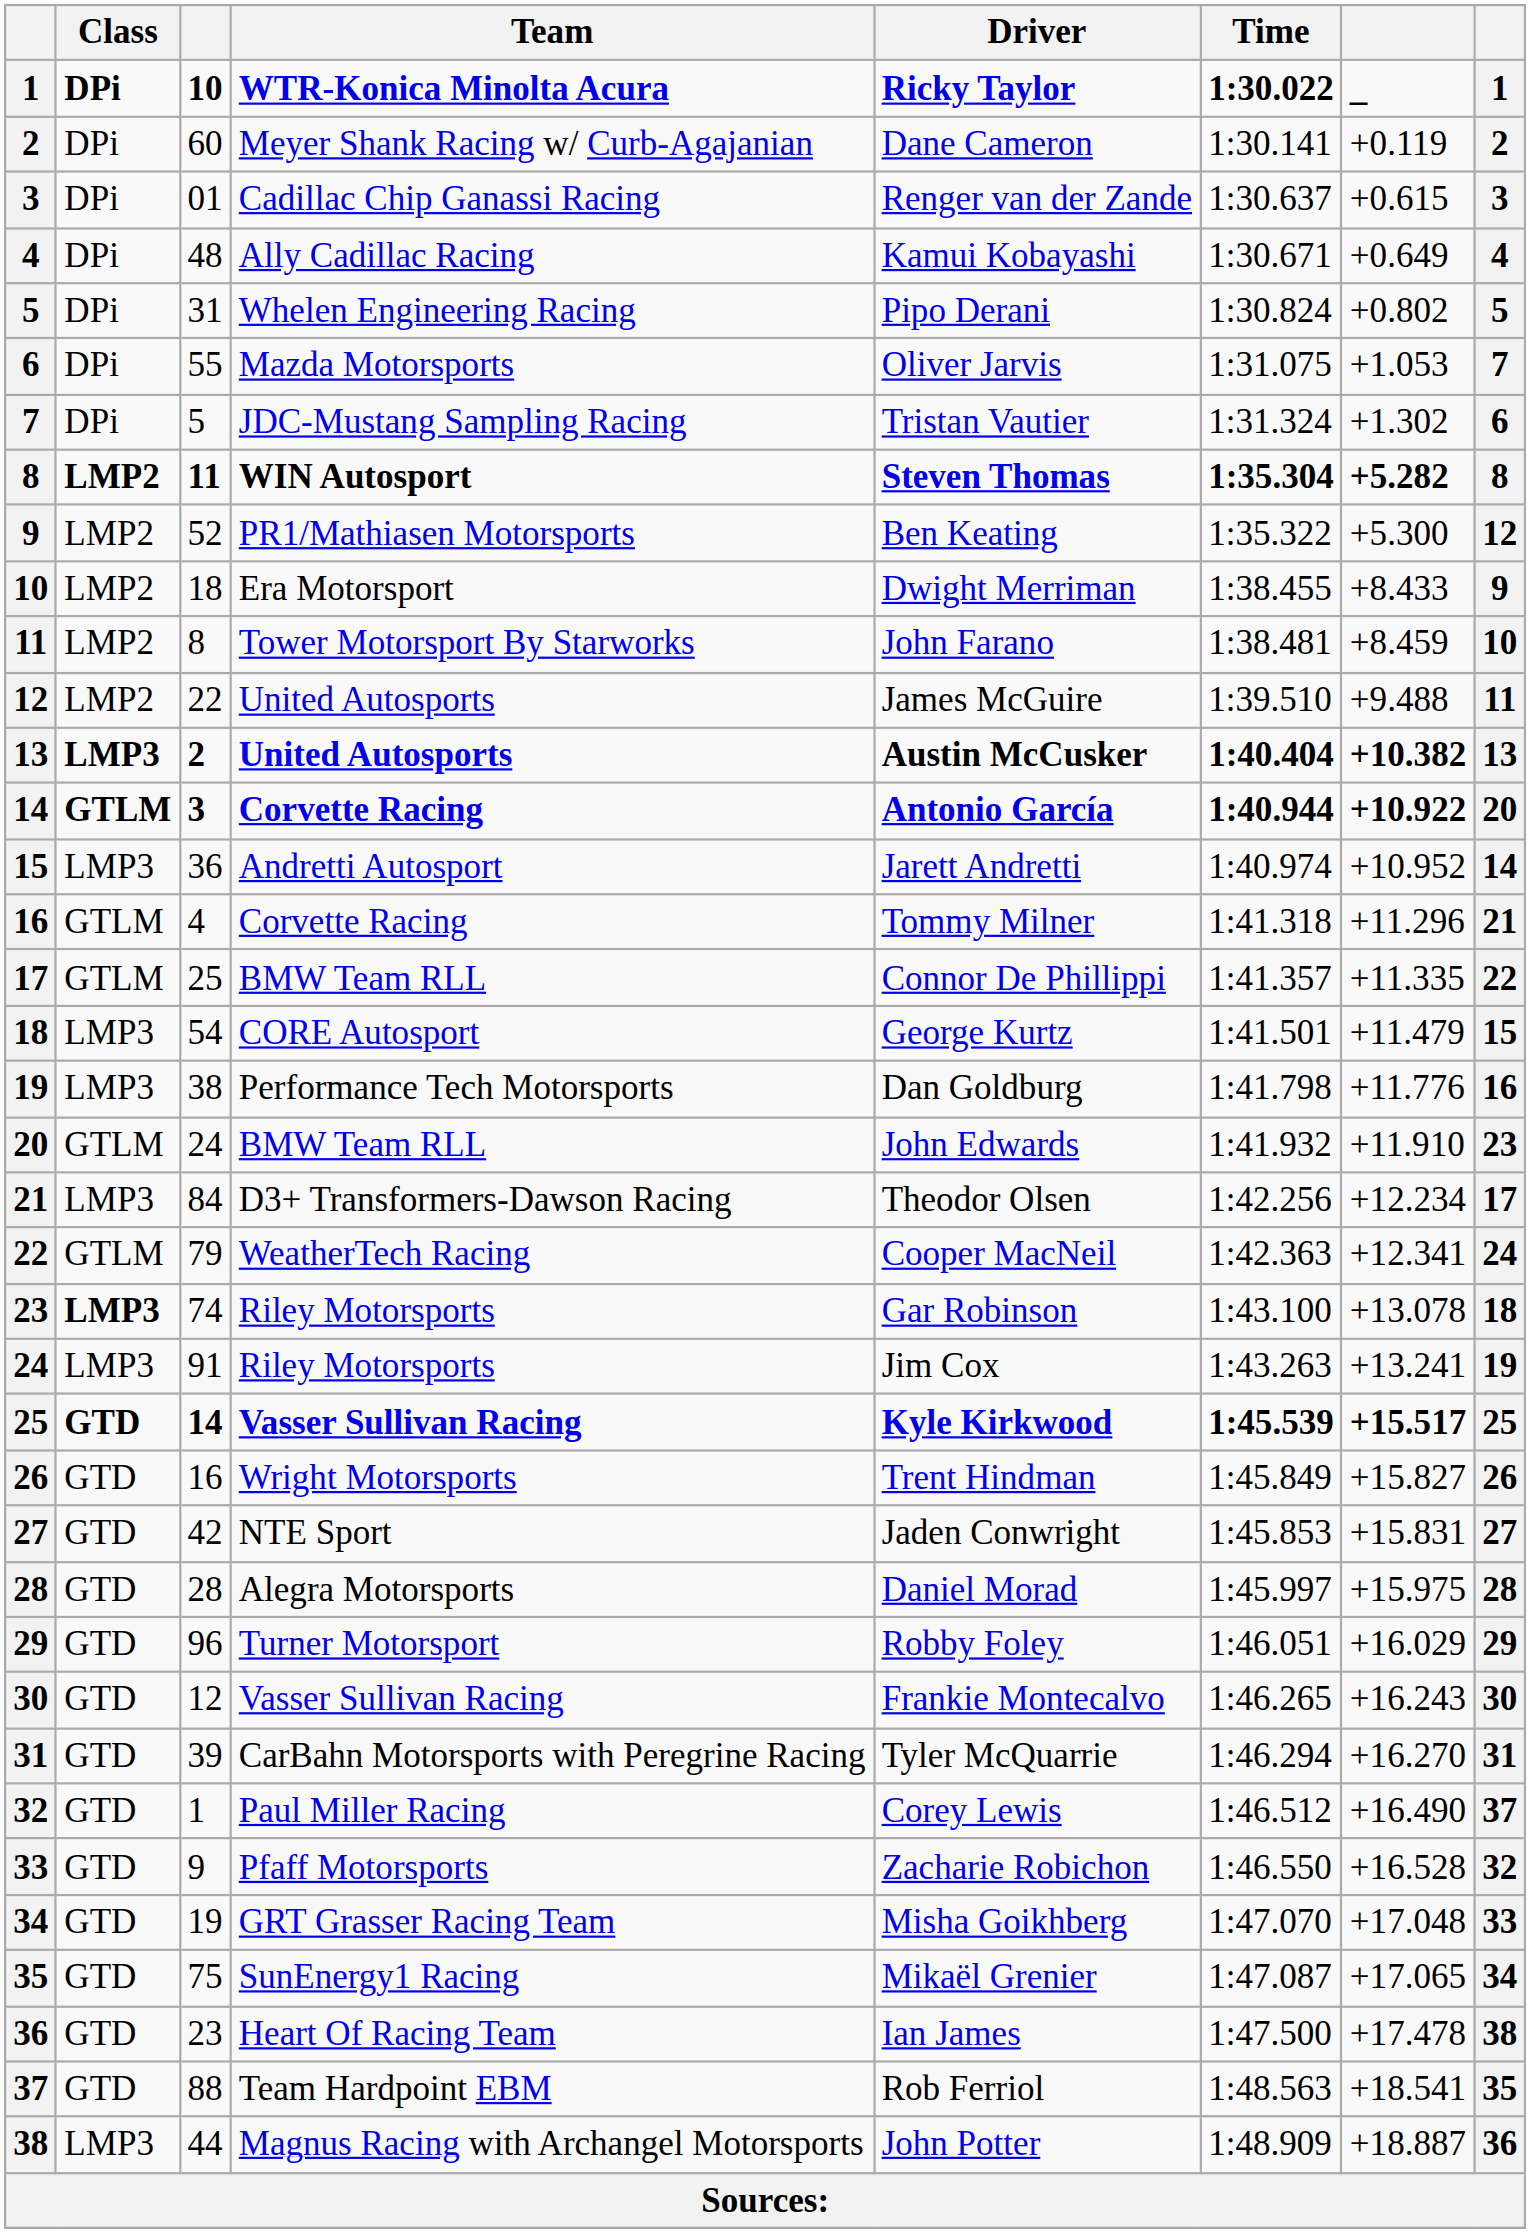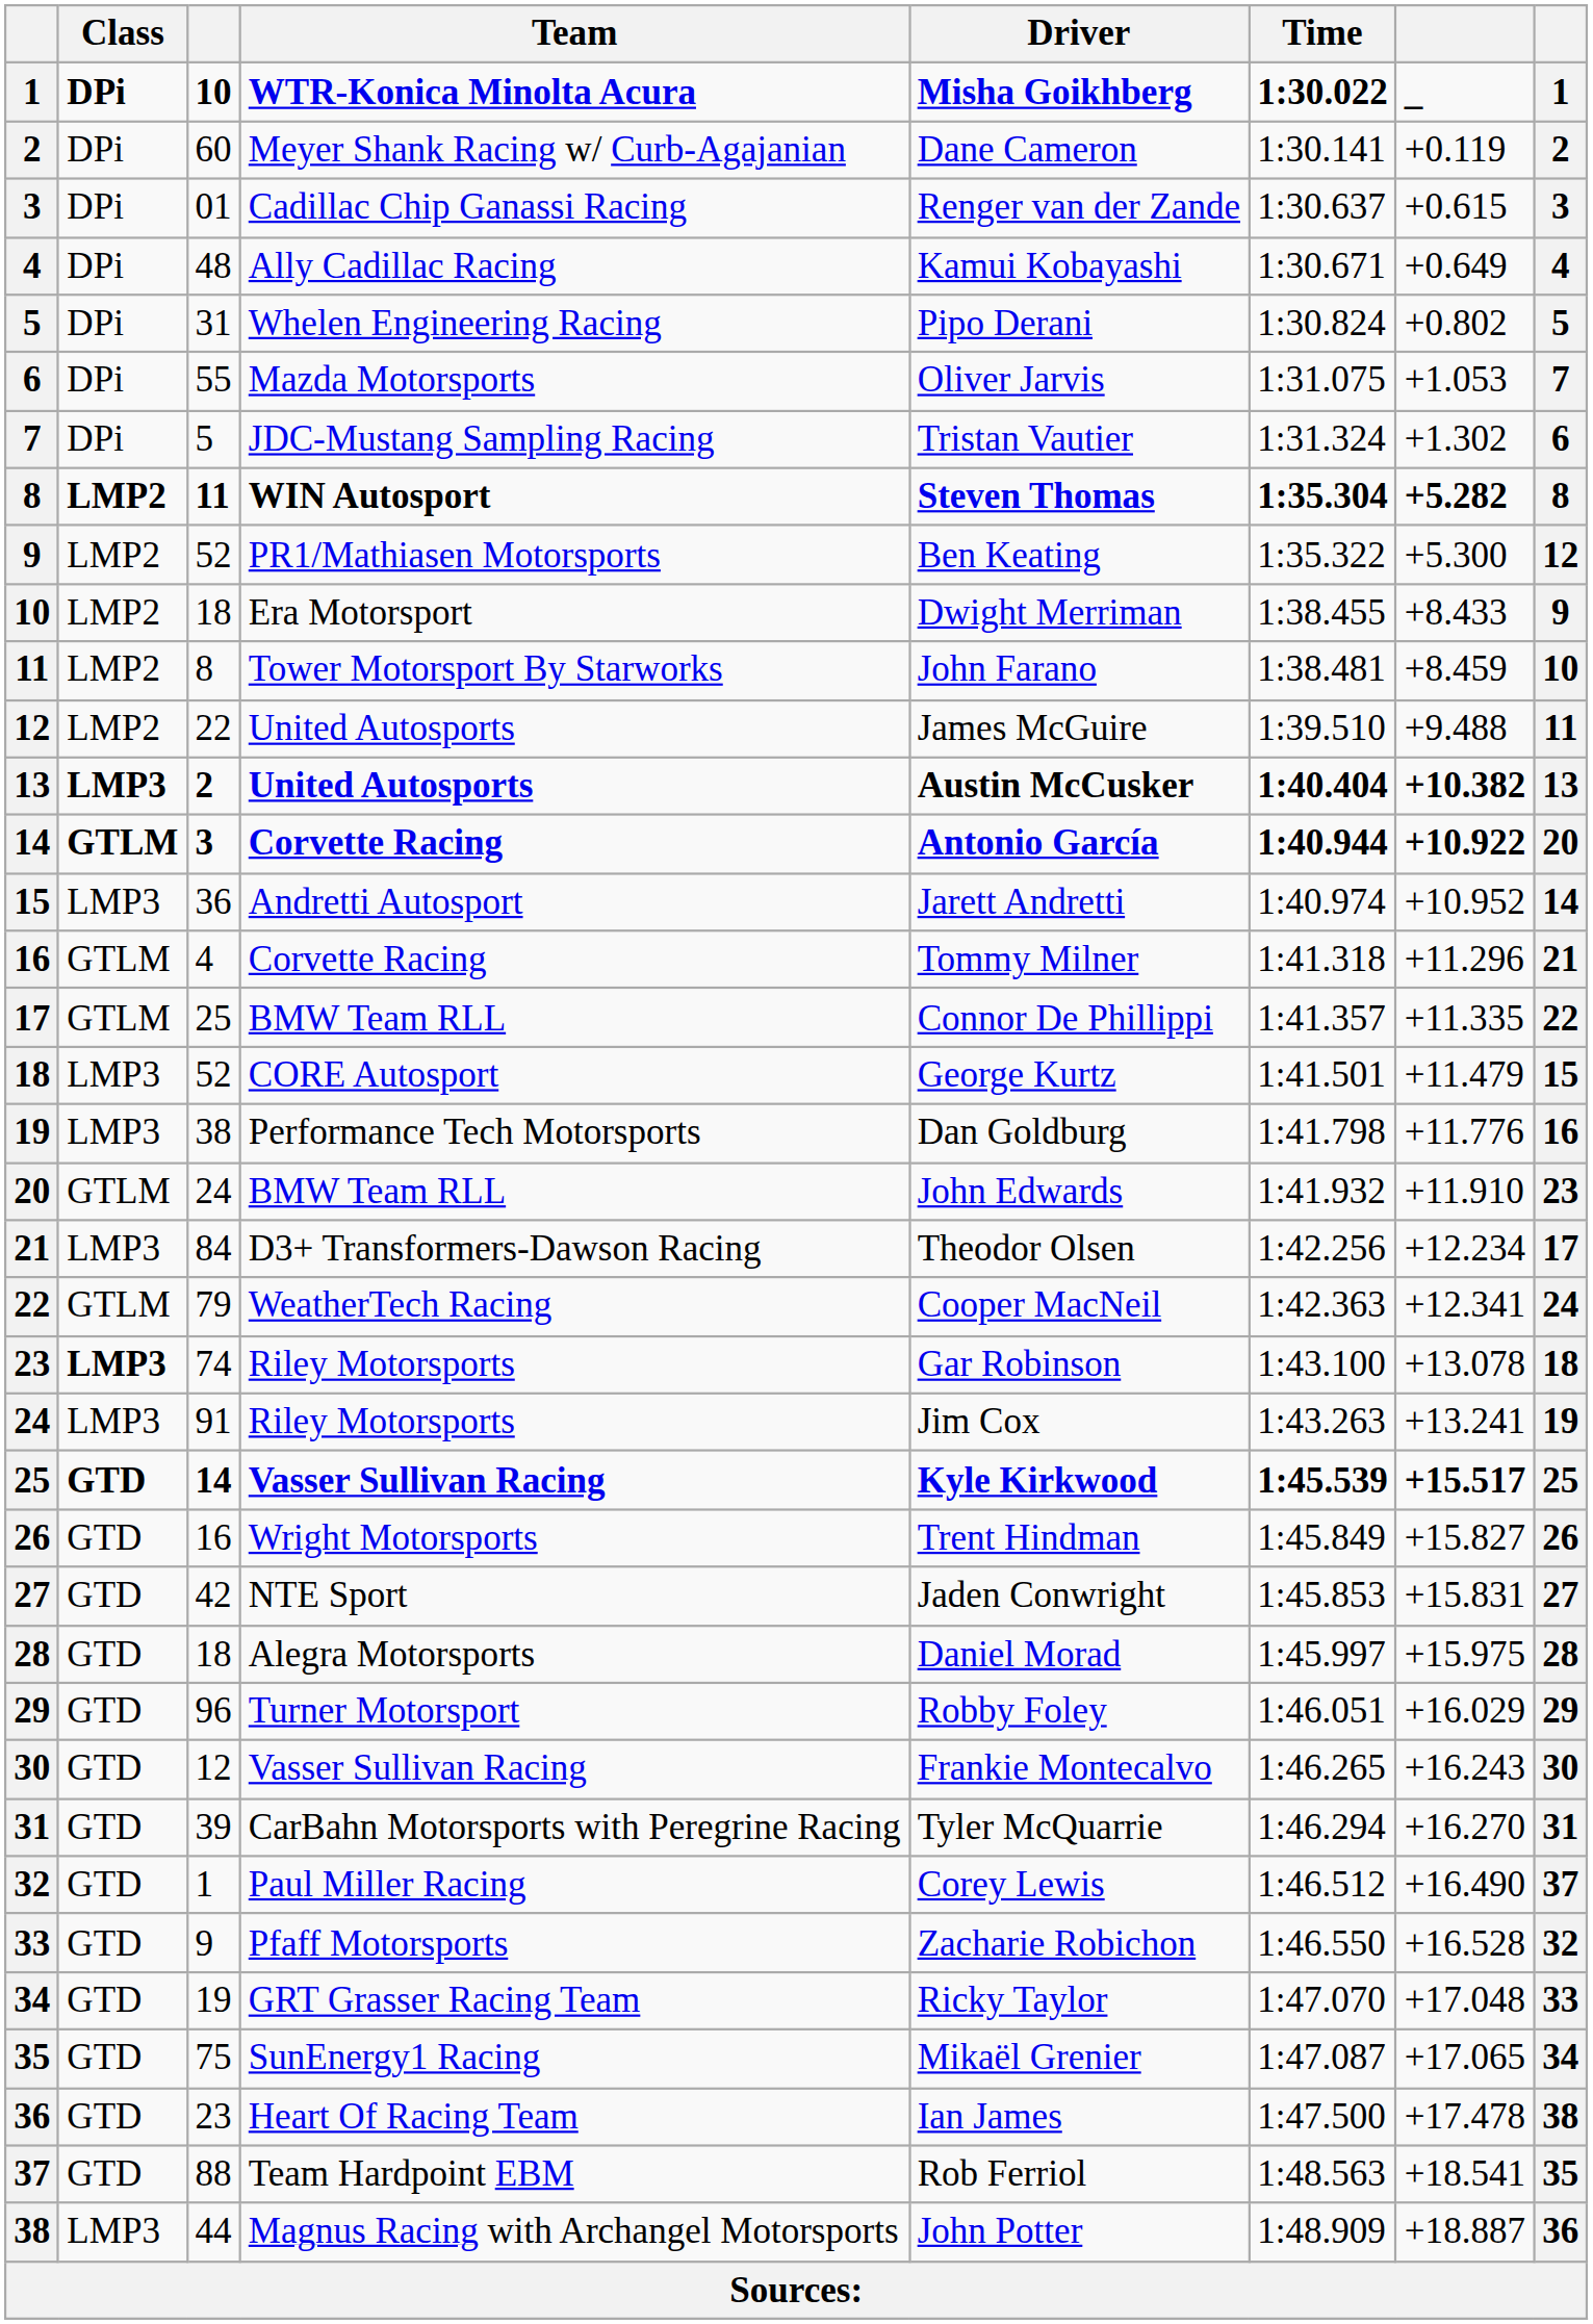row 2 | Driver: Ricky Taylor -> Misha Goikhberg
row 19 | column 3: 54 -> 52
row 29 | column 3: 28 -> 18
row 35 | Driver: Misha Goikhberg -> Ricky Taylor
